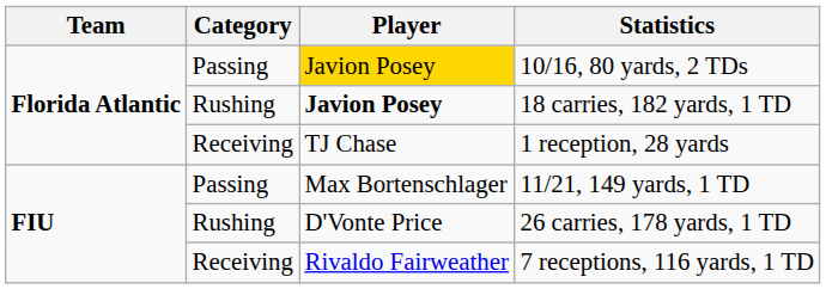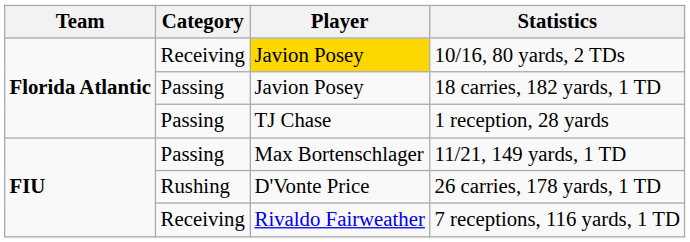10/16, 80 yards, 2 TDs | Category: Passing -> Receiving
18 carries, 182 yards, 1 TD | Category: Rushing -> Passing
18 carries, 182 yards, 1 TD | Player: bold -> normal
1 reception, 28 yards | Category: Receiving -> Passing
